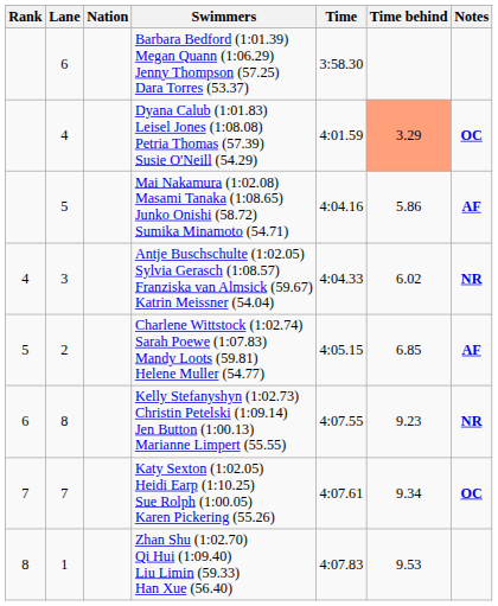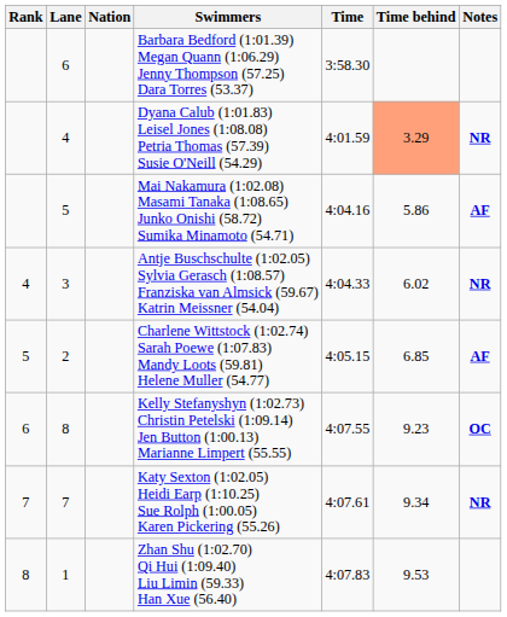row 3 | Notes: OC -> NR
row 7 | Notes: NR -> OC
row 8 | Notes: OC -> NR
